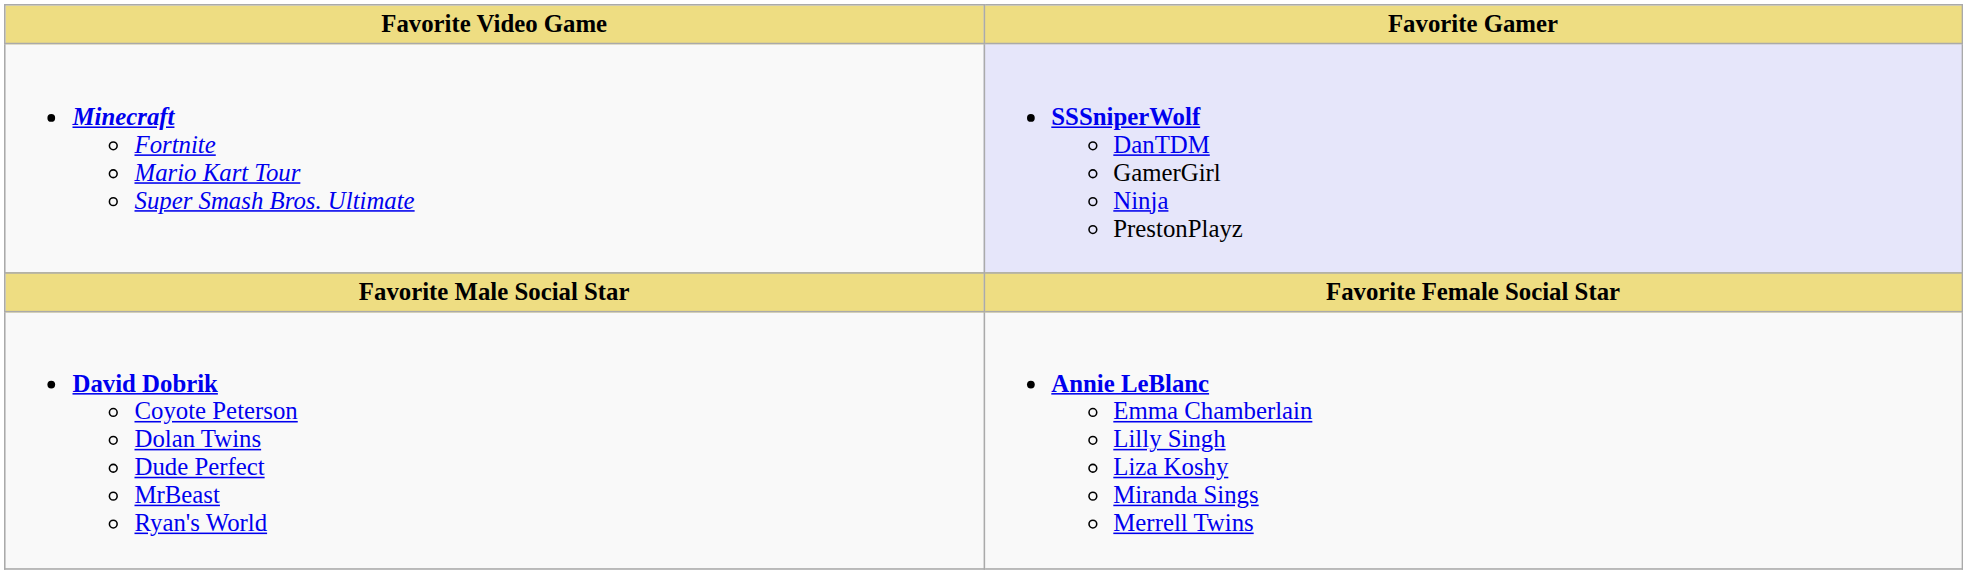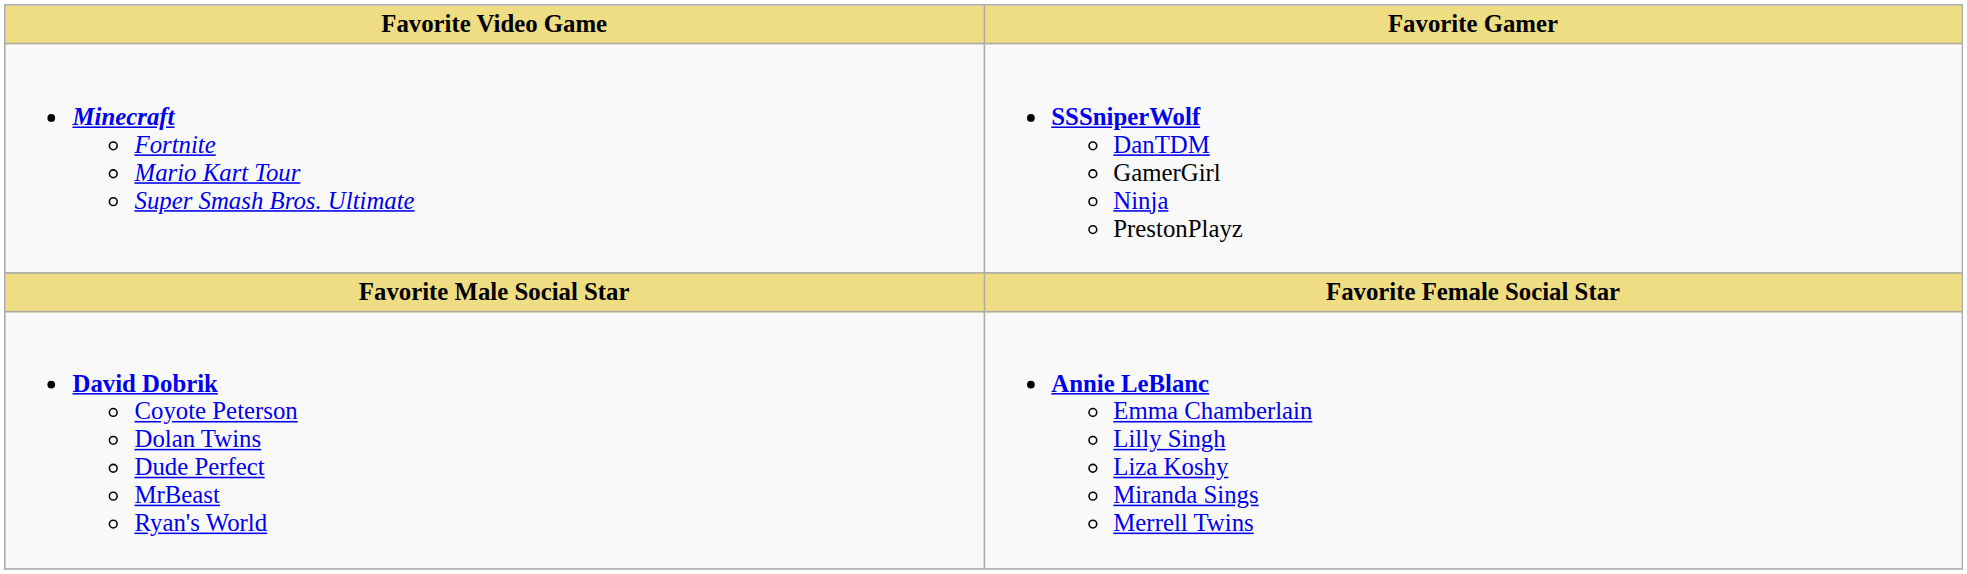row 2 | Favorite Gamer: lavender background -> no background
